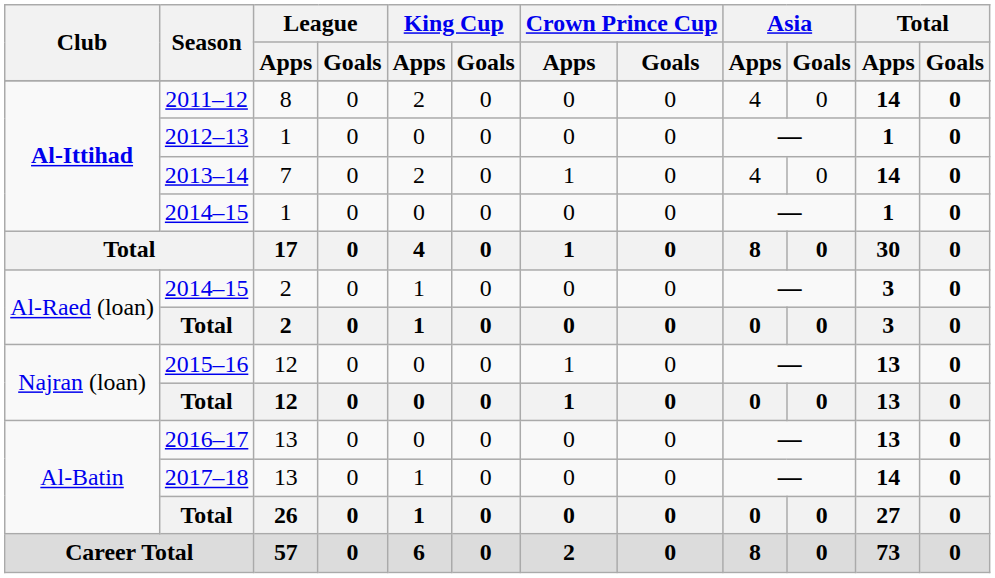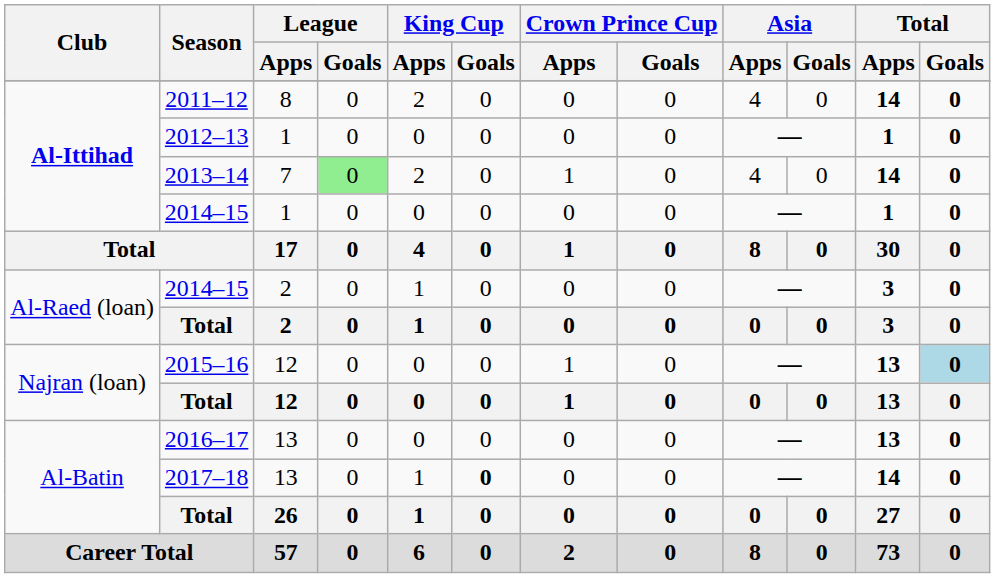2013–14 | League / Goals: no background -> lightgreen background
2015–16 | Total / Goals: no background -> lightblue background
2017–18 | King Cup / Goals: normal -> bold
